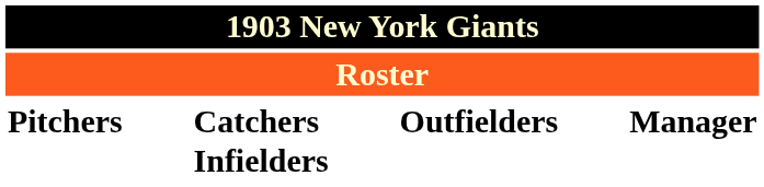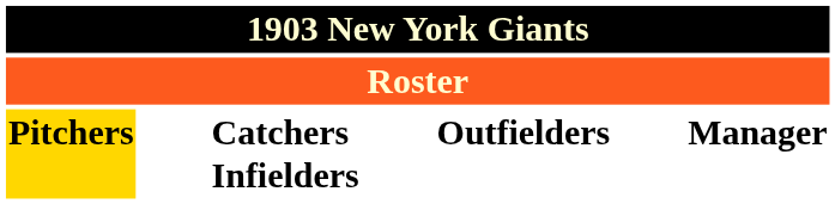Pitchers | column 1: no background -> gold background
